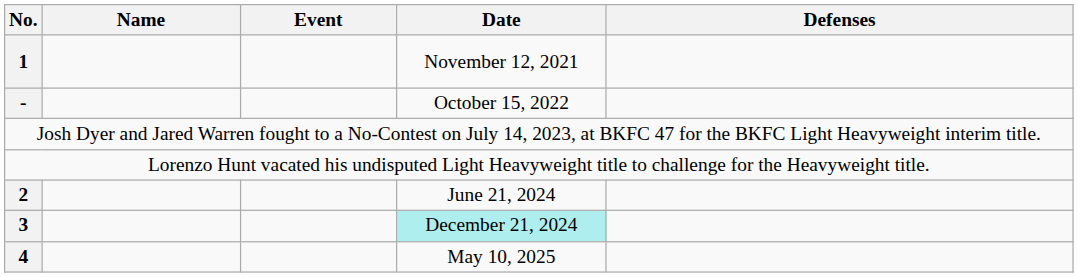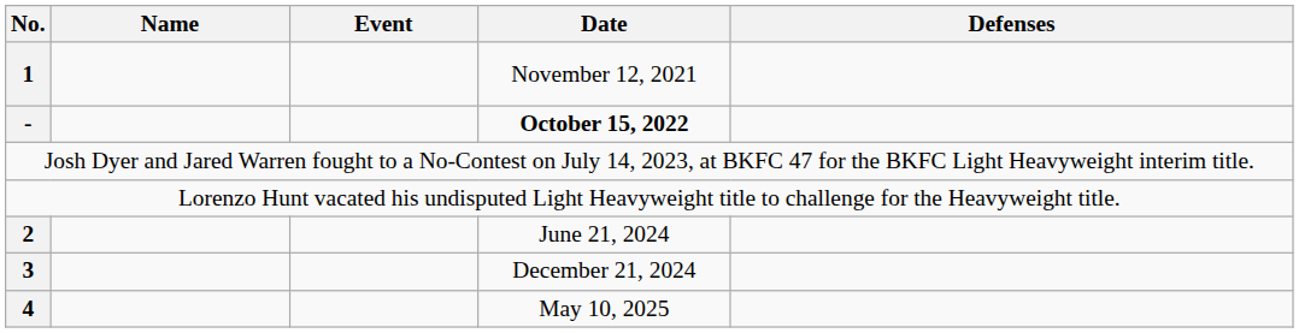October 15, 2022 | Date: normal -> bold
December 21, 2024 | Date: paleturquoise background -> no background
